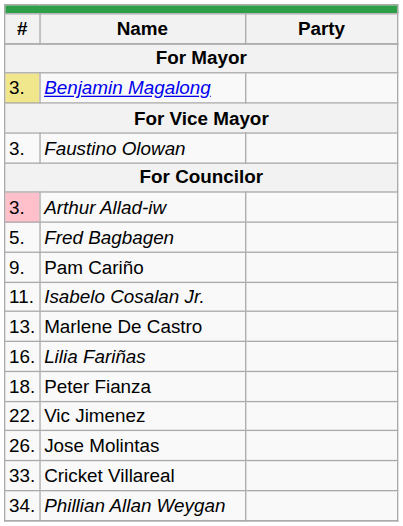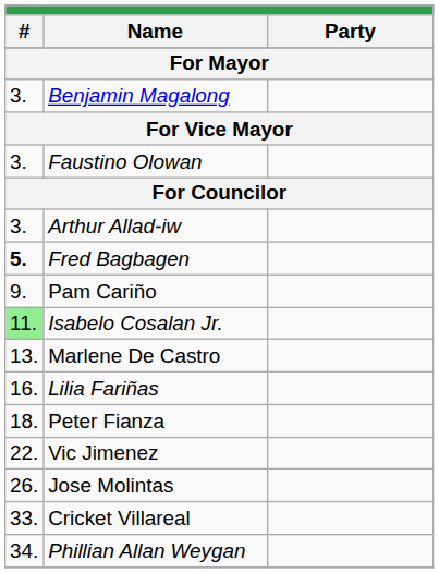Benjamin Magalong | column 1: khaki background -> no background
Arthur Allad-iw | column 1: pink background -> no background
Fred Bagbagen | column 1: normal -> bold
Isabelo Cosalan Jr. | column 1: no background -> lightgreen background
